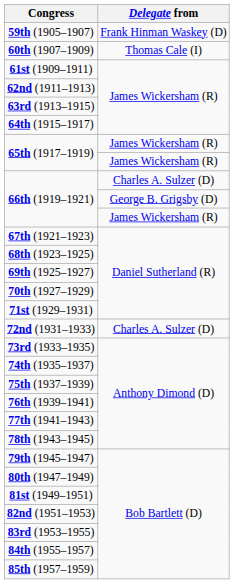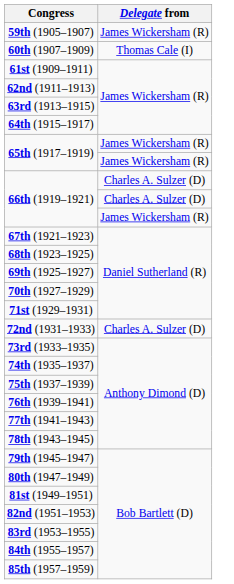row 2 | Delegate from: Frank Hinman Waskey (D) -> James Wickersham (R)
row 11 | Delegate from: George B. Grigsby (D) -> Charles A. Sulzer (D)
